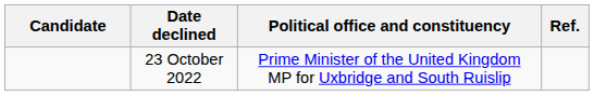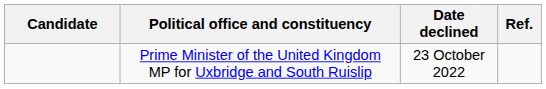columns swapped: Political office and constituency <-> Date declined
